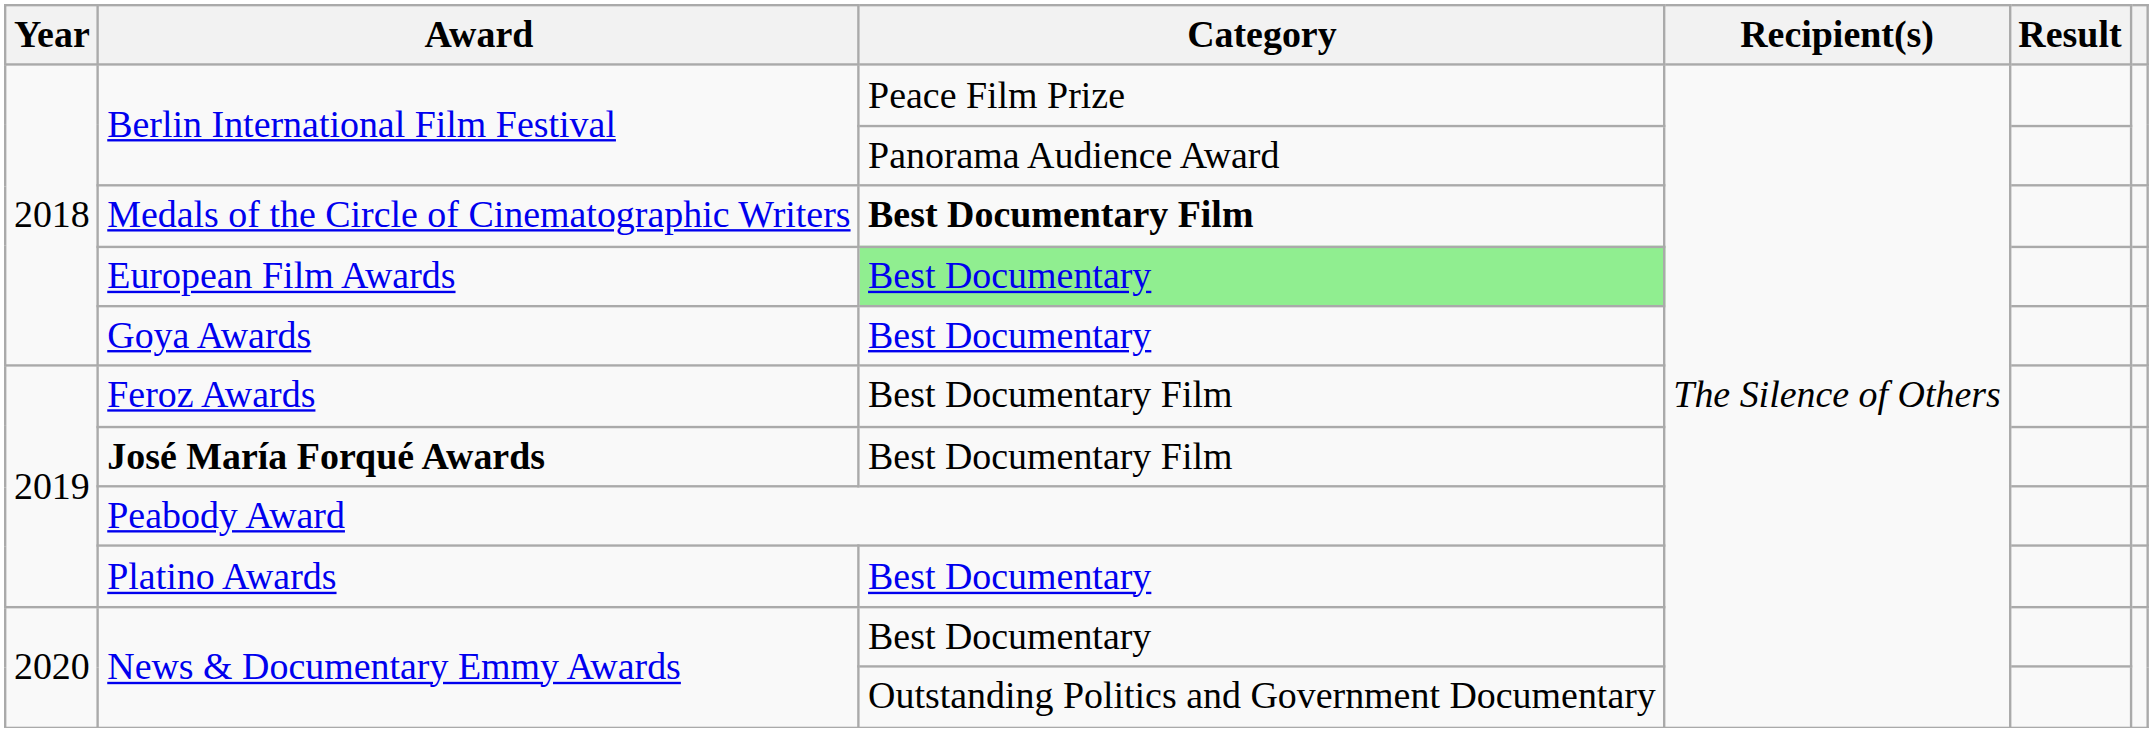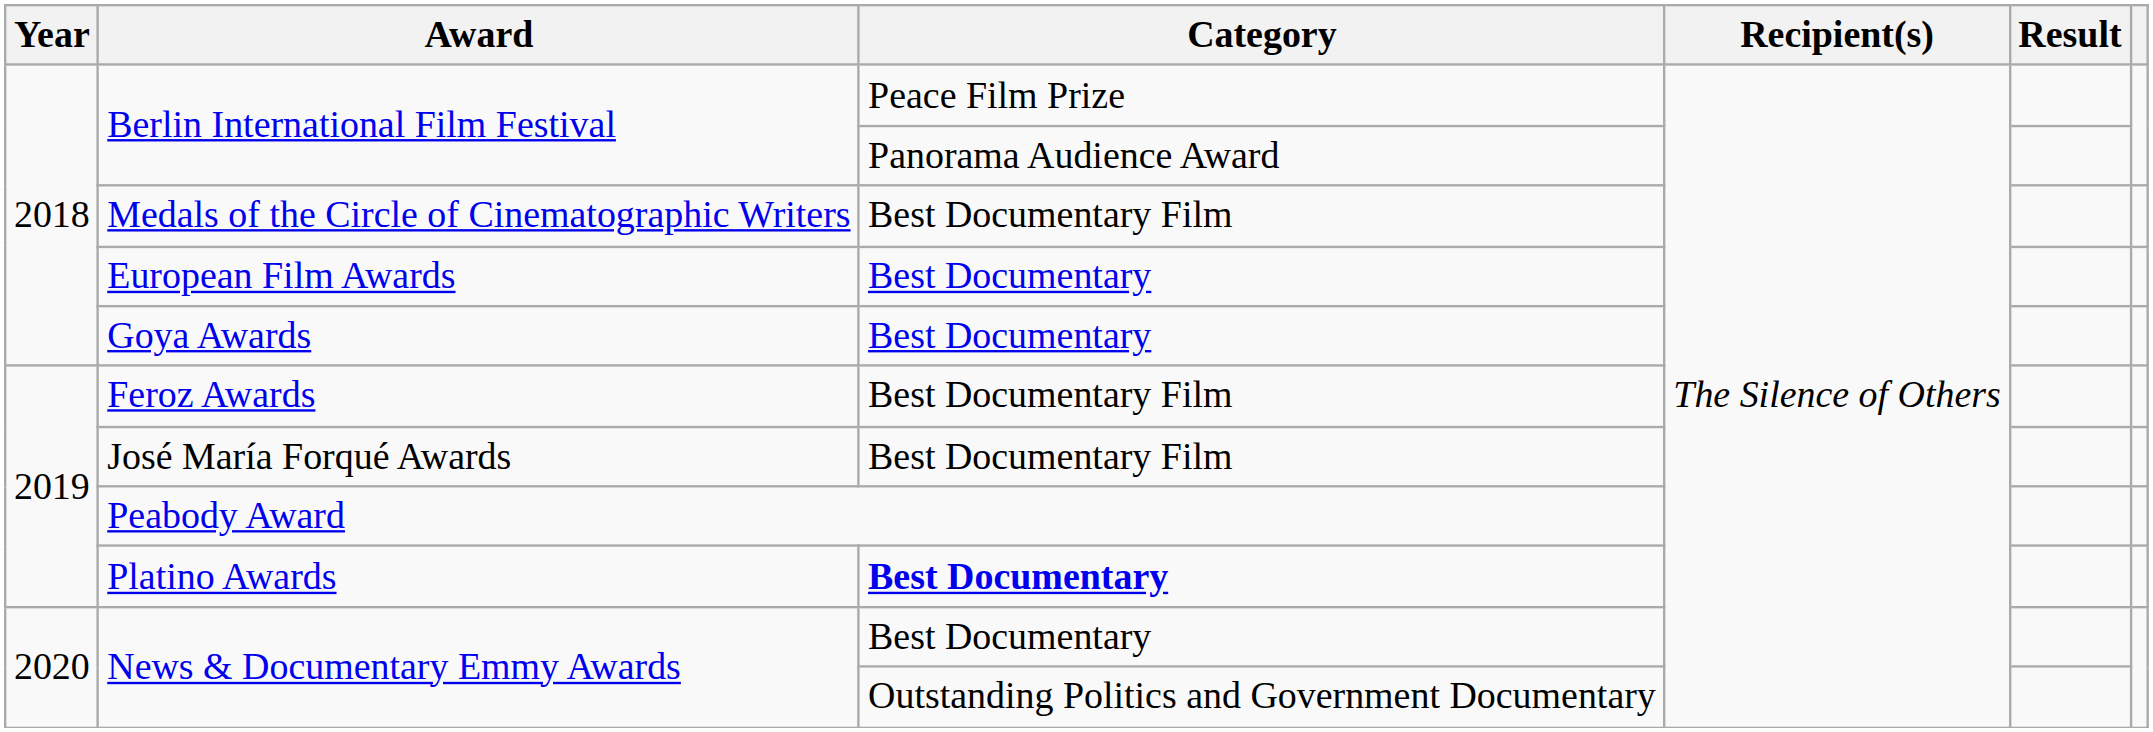Medals of the Circle of Cinematographic Writers | Category: bold -> normal
European Film Awards | Category: lightgreen background -> no background
José María Forqué Awards | Award: bold -> normal
Platino Awards | Category: normal -> bold
